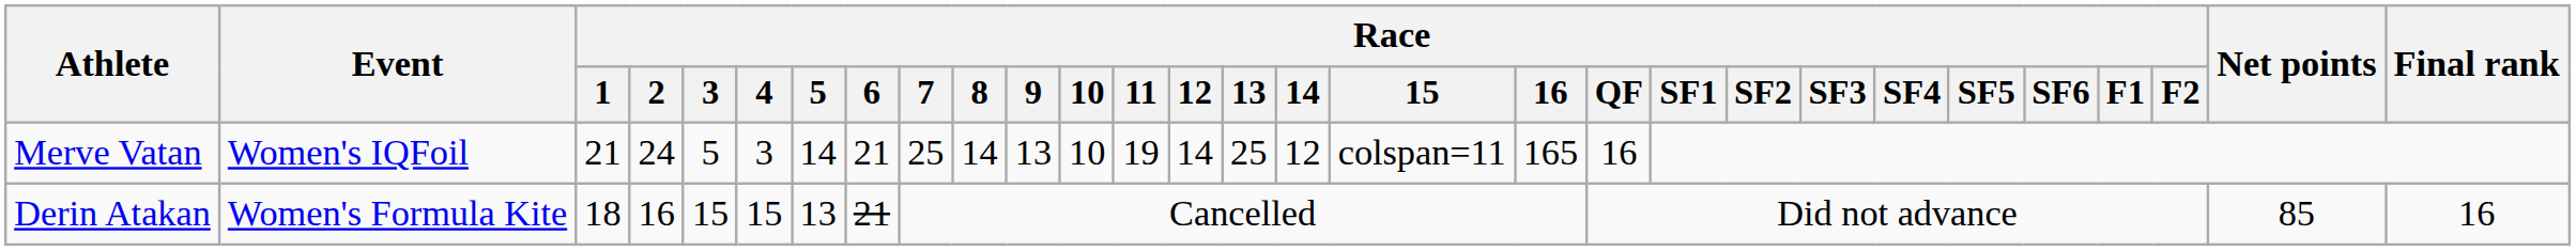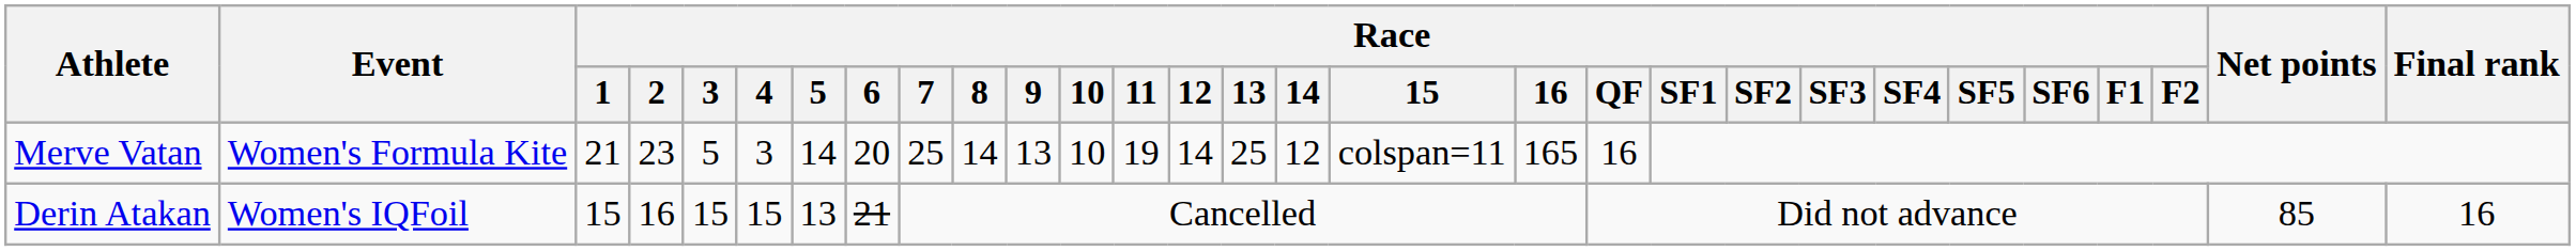Merve Vatan | Event: Women's IQFoil -> Women's Formula Kite
Merve Vatan | Race / 2: 24 -> 23
Merve Vatan | Race / 6: 21 -> 20
Derin Atakan | Event: Women's Formula Kite -> Women's IQFoil
Derin Atakan | Race / 1: 18 -> 15
